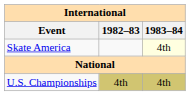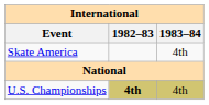Skate America | International / 1983–84: lightyellow background -> no background
U.S. Championships | International / 1982–83: normal -> bold
